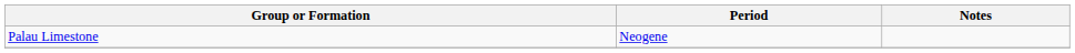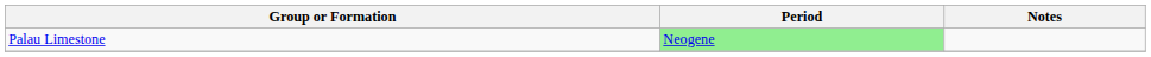Palau Limestone | Period: no background -> lightgreen background
